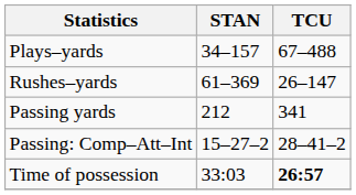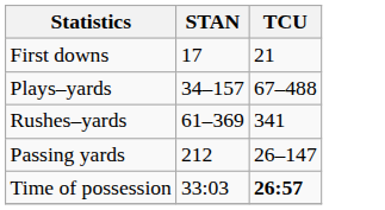+ row: First downs | 17 | 21
Rushes–yards | TCU: 26–147 -> 341
Passing yards | TCU: 341 -> 26–147
- row: Passing: Comp–Att–Int | 15–27–2 | 28–41–2
